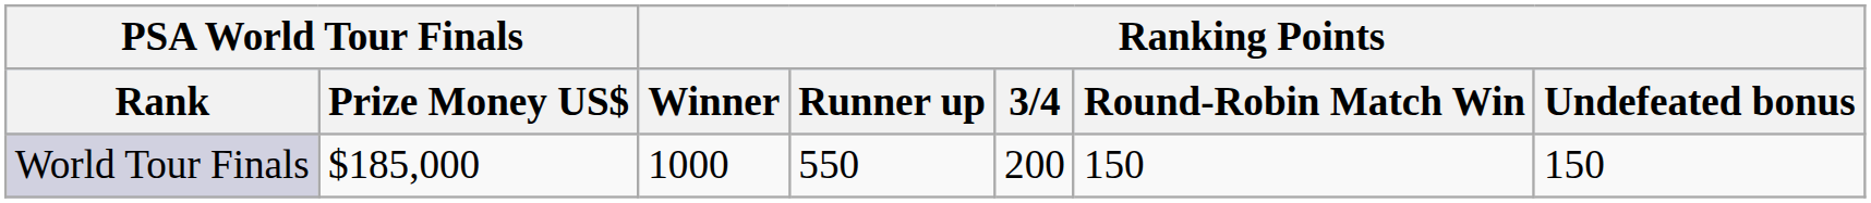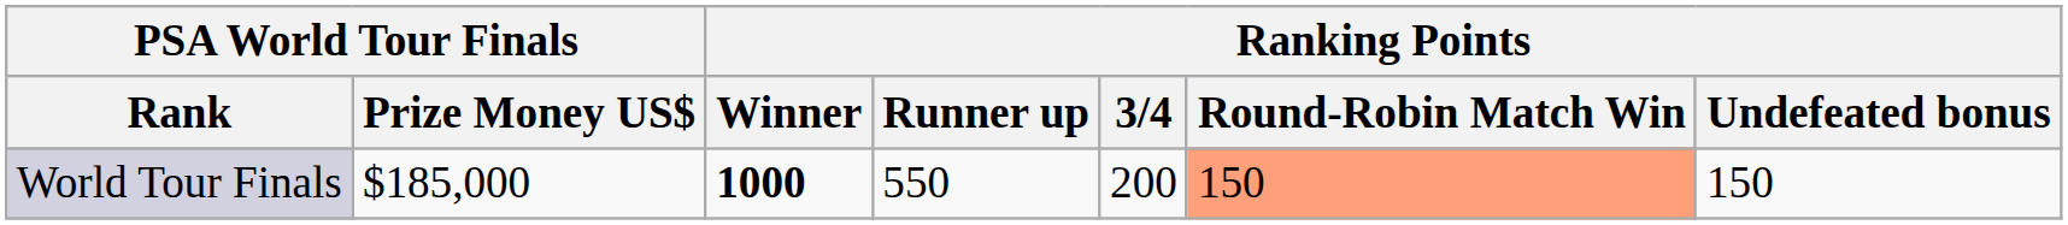World Tour Finals | Ranking Points / Winner: normal -> bold
World Tour Finals | Ranking Points / Round-Robin Match Win: no background -> lightsalmon background
